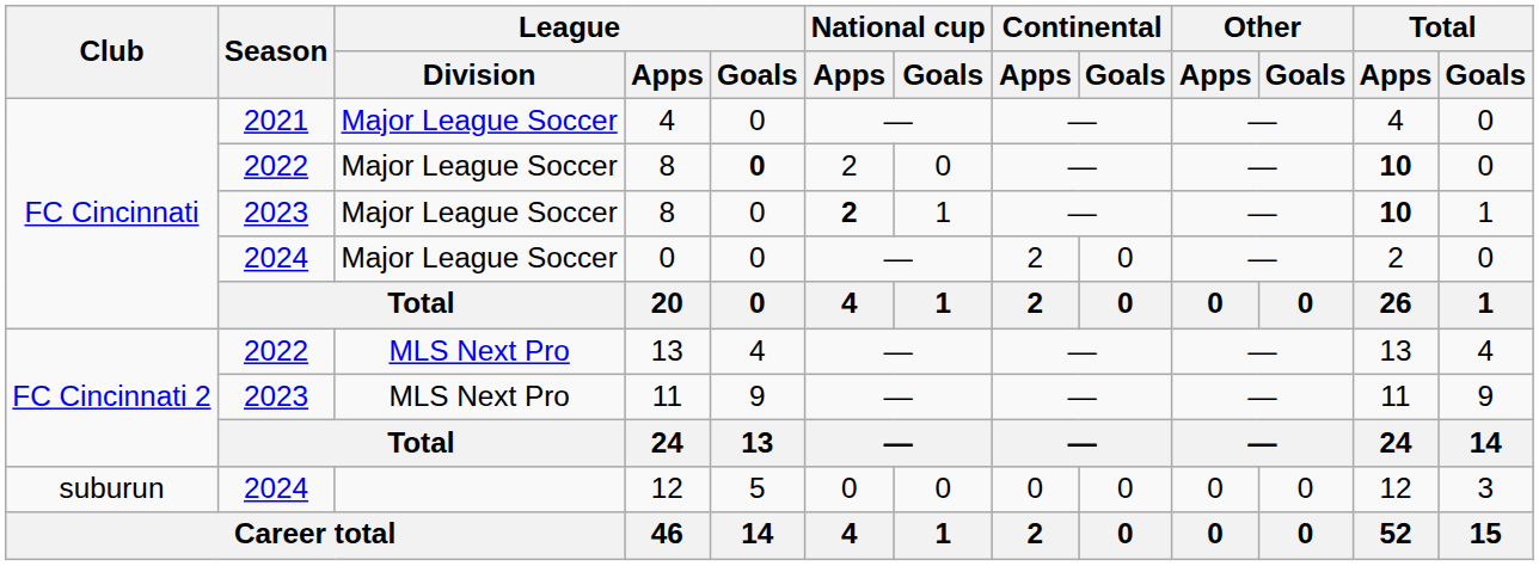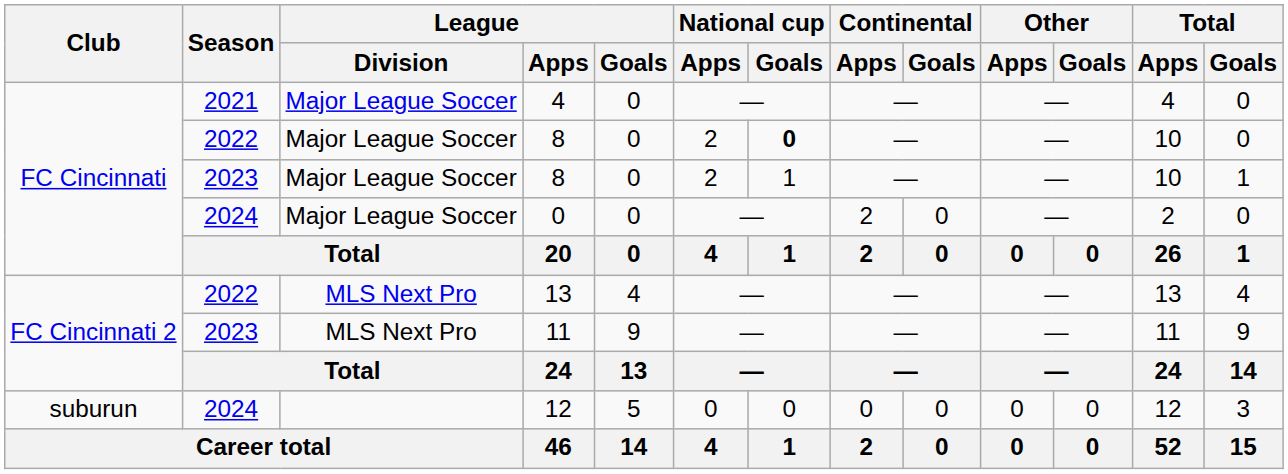2022 / 8 | League / Goals: bold -> normal
2022 / 8 | National cup / Goals: normal -> bold
2022 / 8 | Total / Apps: bold -> normal
2023 / 8 | National cup / Apps: bold -> normal
2023 / 8 | Total / Apps: bold -> normal
